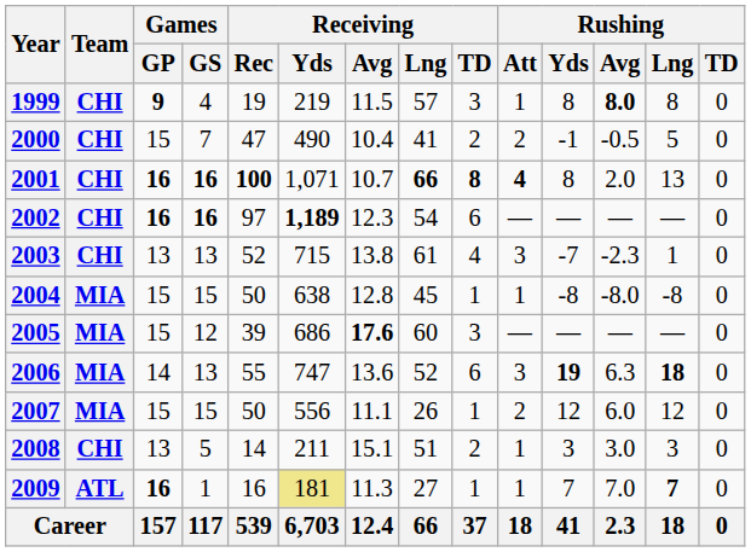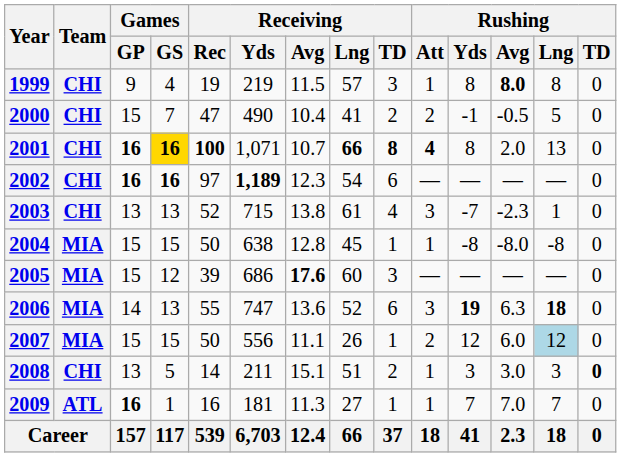1999 | Games / GP: bold -> normal
2001 | Games / GS: no background -> gold background
2007 | Rushing / Lng: no background -> lightblue background
2008 | Rushing / TD: normal -> bold
2009 | Receiving / Yds: khaki background -> no background
2009 | Rushing / Lng: bold -> normal
